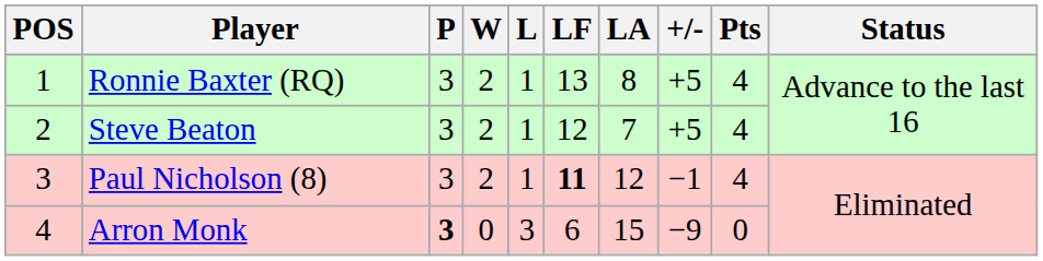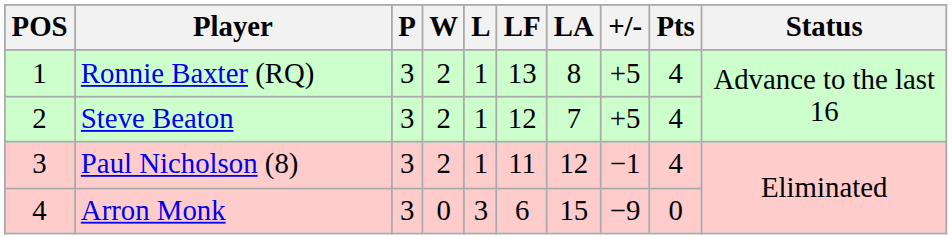Paul Nicholson (8) | LF: bold -> normal
Arron Monk | P: bold -> normal
